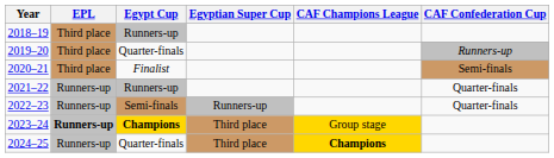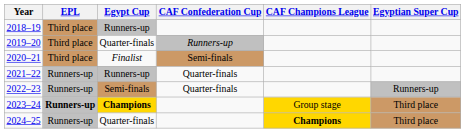columns swapped: Egyptian Super Cup <-> CAF Confederation Cup
